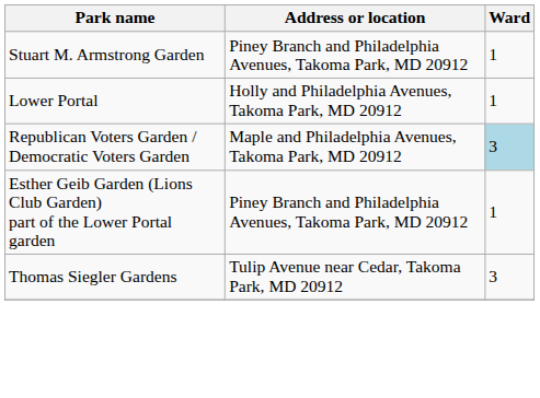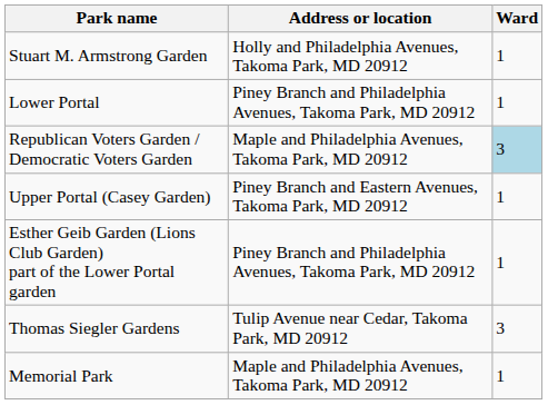Stuart M. Armstrong Garden | Address or location: Piney Branch and Philadelphia Avenues, Takoma Park, MD 20912 -> Holly and Philadelphia Avenues, Takoma Park, MD 20912
Lower Portal | Address or location: Holly and Philadelphia Avenues, Takoma Park, MD 20912 -> Piney Branch and Philadelphia Avenues, Takoma Park, MD 20912
+ row: Upper Portal (Casey Garden) | Piney Branch and Eastern Avenues, Takoma Park, MD 20912 | 1
+ row: Memorial Park | Maple and Philadelphia Avenues, Takoma Park, MD 20912 | 1
